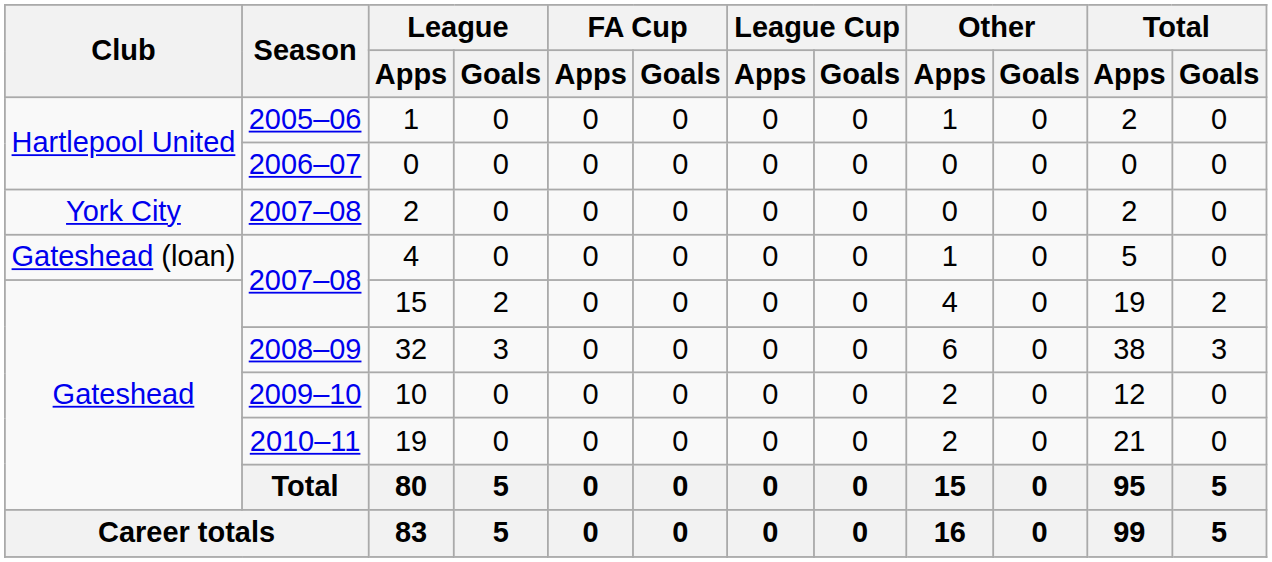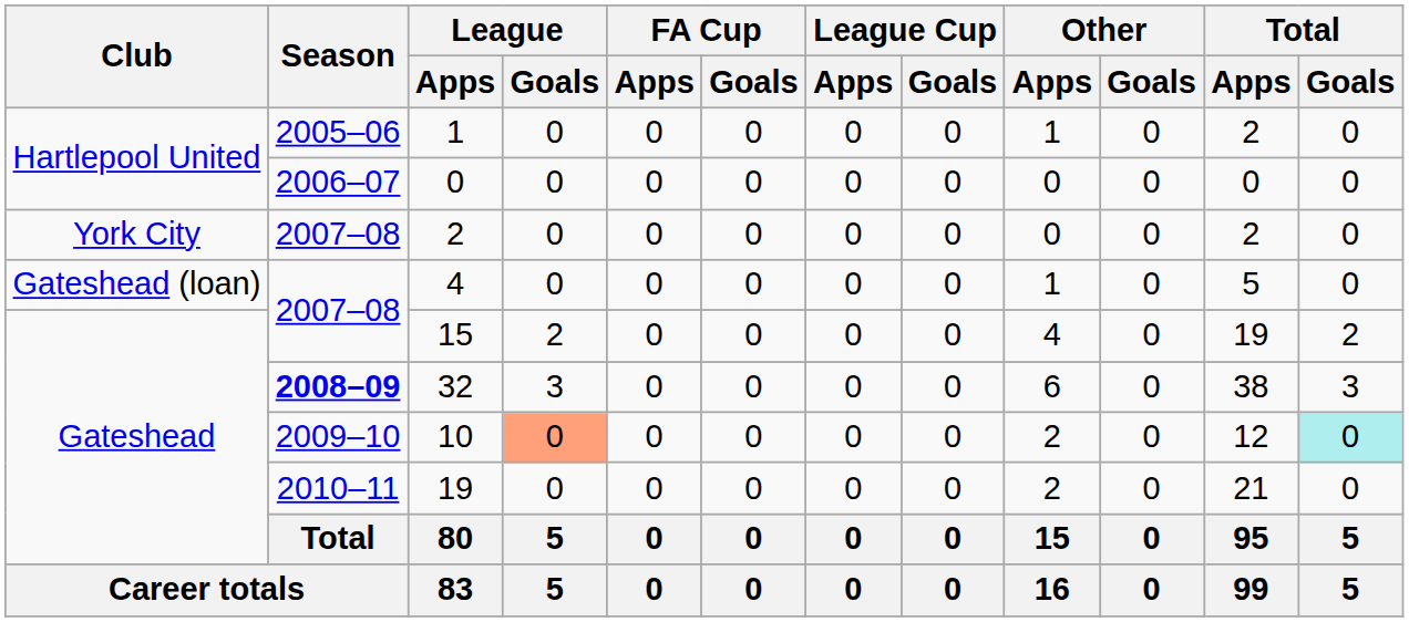32 | Season: normal -> bold
10 | League / Goals: no background -> lightsalmon background
10 | Total / Goals: no background -> paleturquoise background
